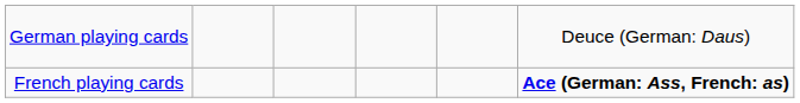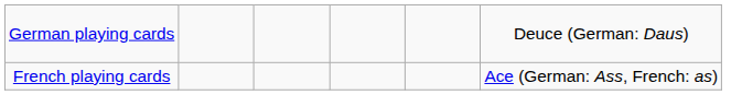French playing cards | column 6: bold -> normal
